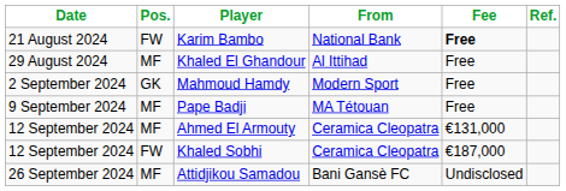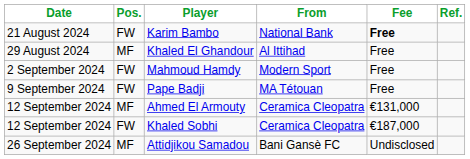Mahmoud Hamdy | Pos.: GK -> FW
Pape Badji | Pos.: MF -> FW
